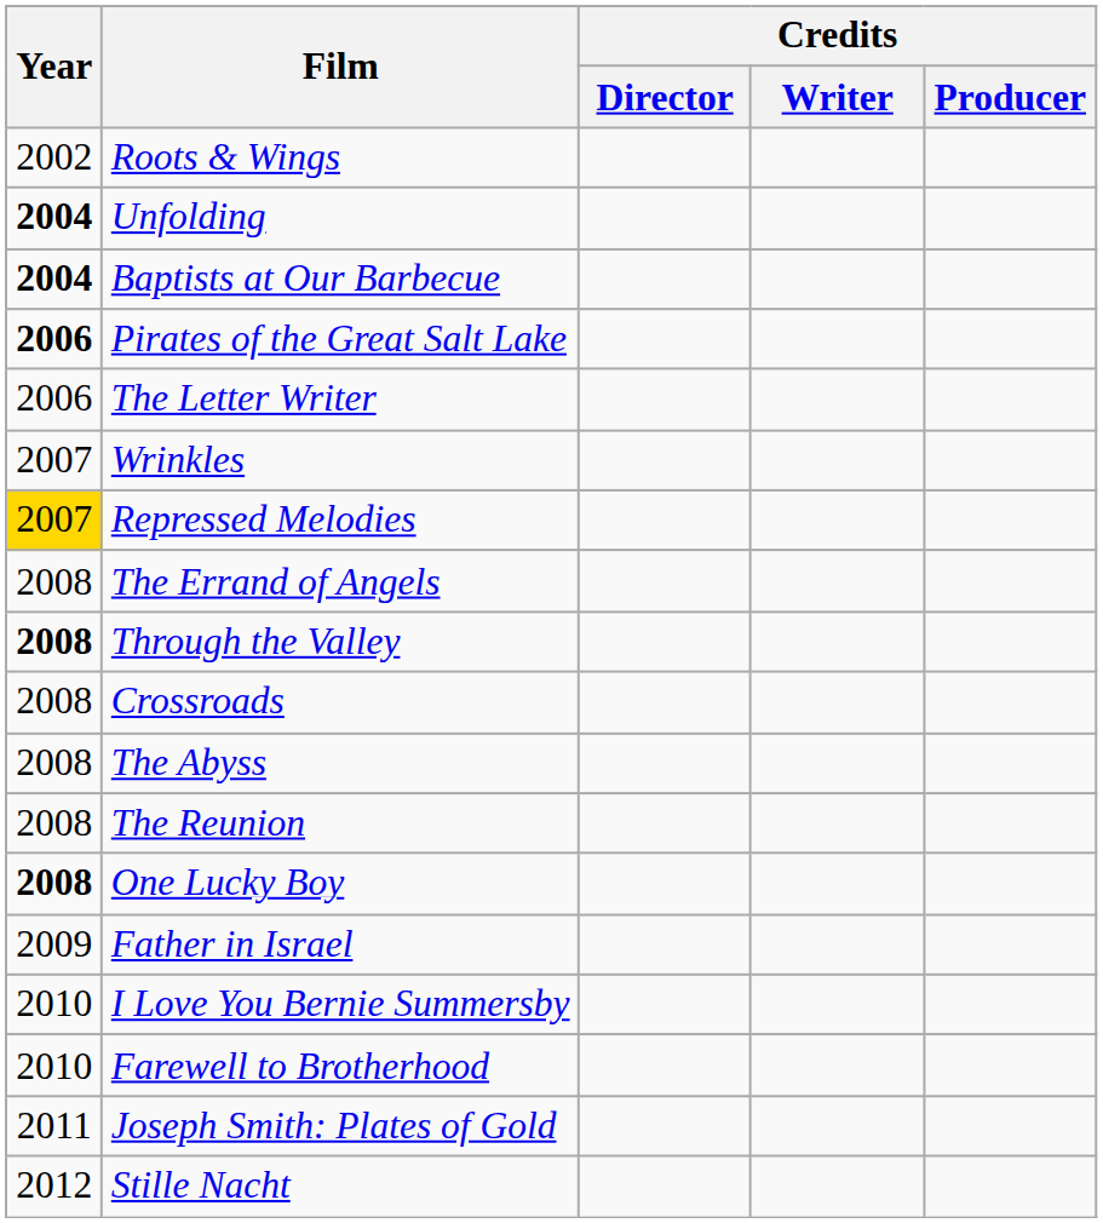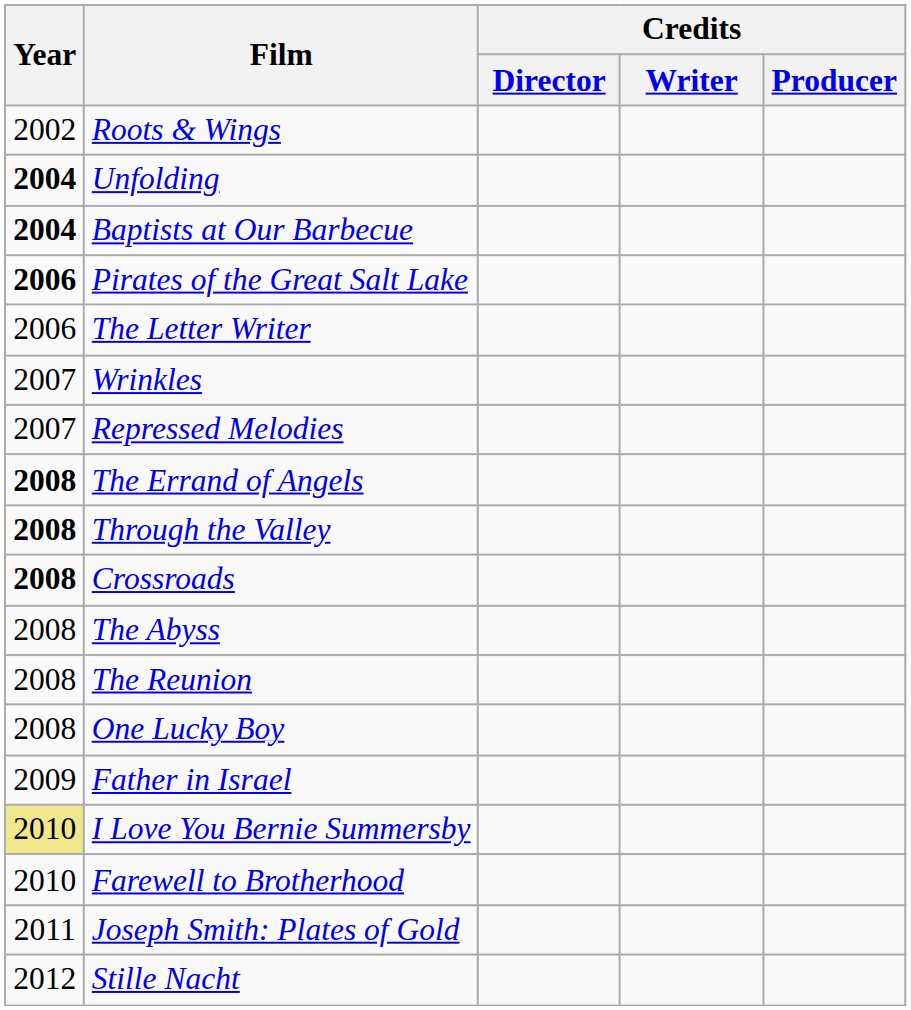Repressed Melodies | Year: gold background -> no background
The Errand of Angels | Year: normal -> bold
Crossroads | Year: normal -> bold
One Lucky Boy | Year: bold -> normal
I Love You Bernie Summersby | Year: no background -> khaki background
